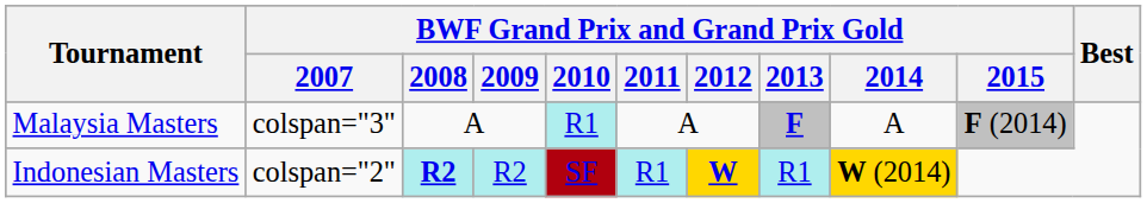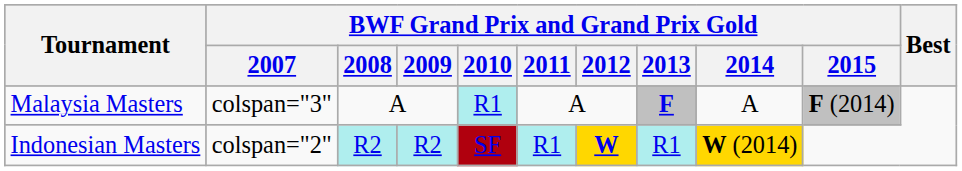Indonesian Masters | BWF Grand Prix and Grand Prix Gold / 2008: bold -> normal
